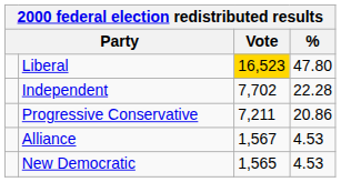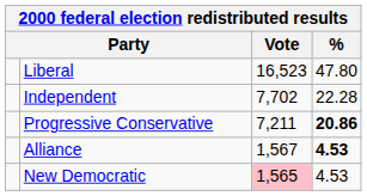Liberal | Vote: gold background -> no background
Progressive Conservative | %: normal -> bold
Alliance | %: normal -> bold
New Democratic | Vote: no background -> pink background
